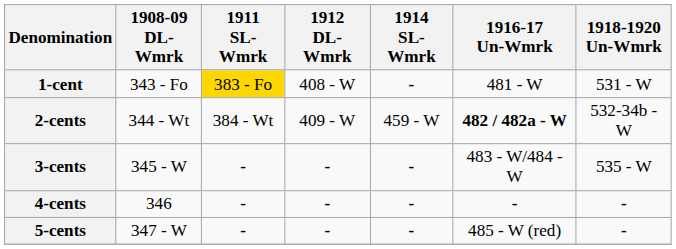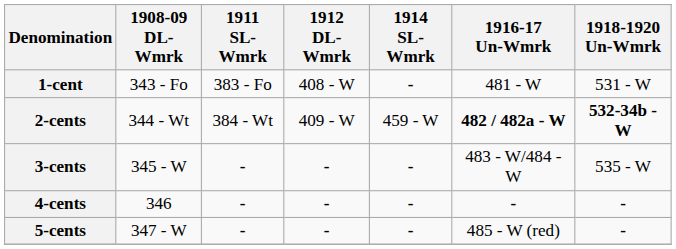1-cent | 1911 SL-Wmrk: gold background -> no background
2-cents | 1918-1920 Un-Wmrk: normal -> bold
